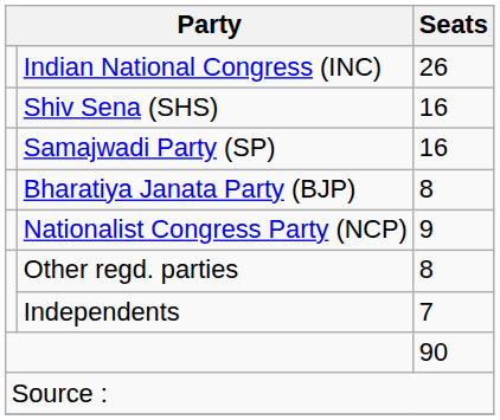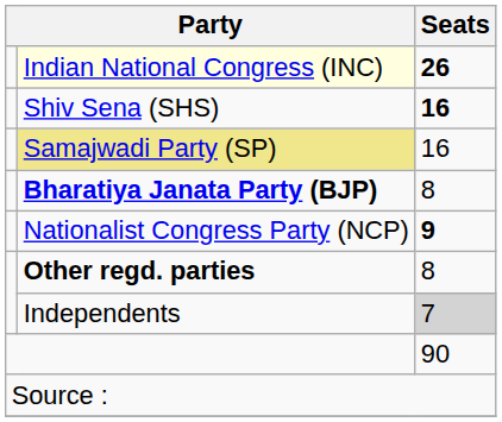Indian National Congress (INC) | column 2: no background -> lightyellow background
Indian National Congress (INC) | Seats: normal -> bold
Shiv Sena (SHS) | Seats: normal -> bold
Samajwadi Party (SP) | column 2: no background -> khaki background
Bharatiya Janata Party (BJP) | column 2: normal -> bold
Nationalist Congress Party (NCP) | Seats: normal -> bold
Other regd. parties | column 2: normal -> bold
Independents | Seats: no background -> lightgrey background
